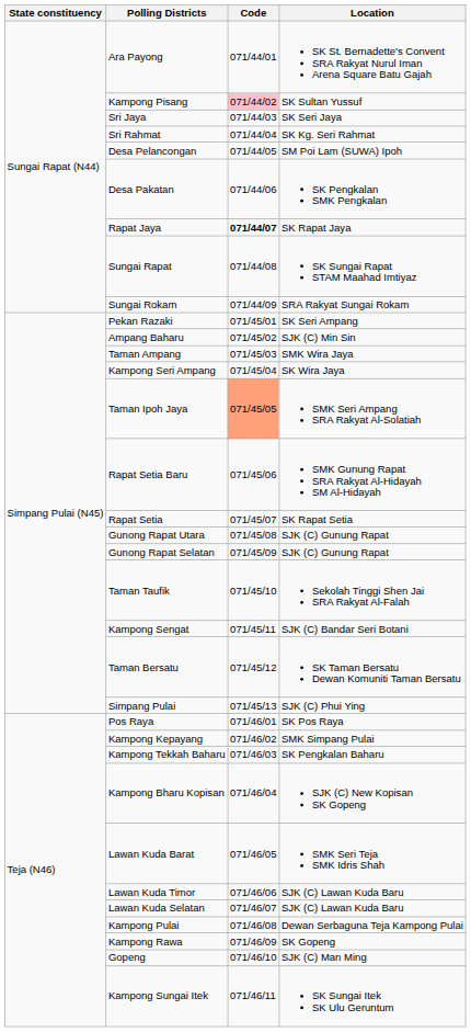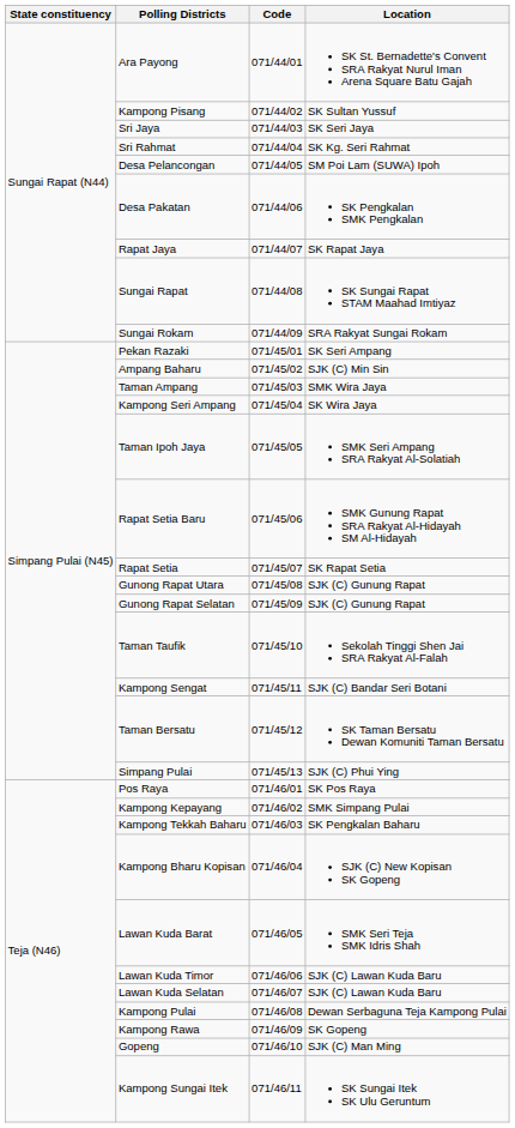Kampong Pisang | Code: pink background -> no background
Rapat Jaya | Code: bold -> normal
Taman Ipoh Jaya | Code: lightsalmon background -> no background
